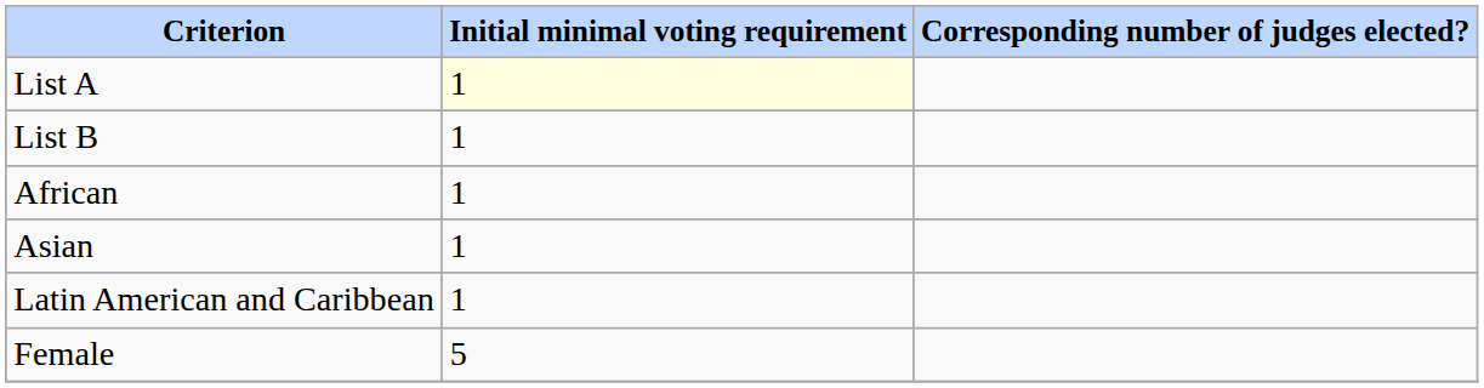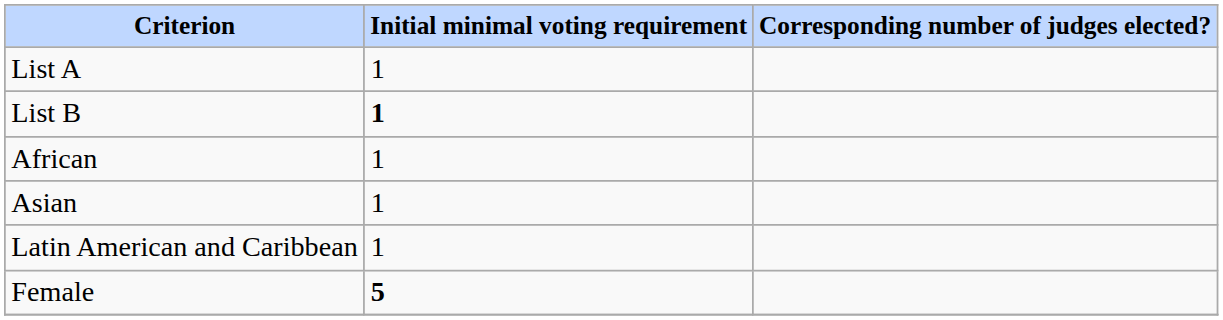List A | Initial minimal voting requirement: lightyellow background -> no background
List B | Initial minimal voting requirement: normal -> bold
Female | Initial minimal voting requirement: normal -> bold
